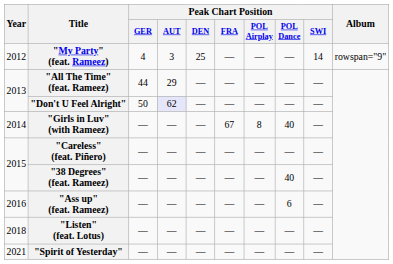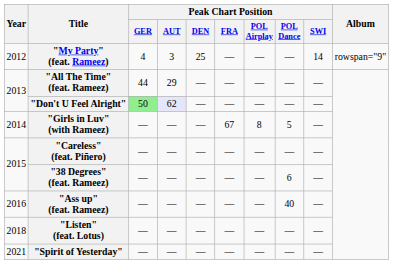"Don't U Feel Alright" | Peak Chart Position / GER: no background -> lightgreen background
"Girls in Luv" (with Rameez) | Peak Chart Position / POL Dance: 40 -> 5
"38 Degrees" (feat. Rameez) | Peak Chart Position / POL Dance: 40 -> 6
"Ass up" (feat. Rameez) | Peak Chart Position / POL Dance: 6 -> 40
